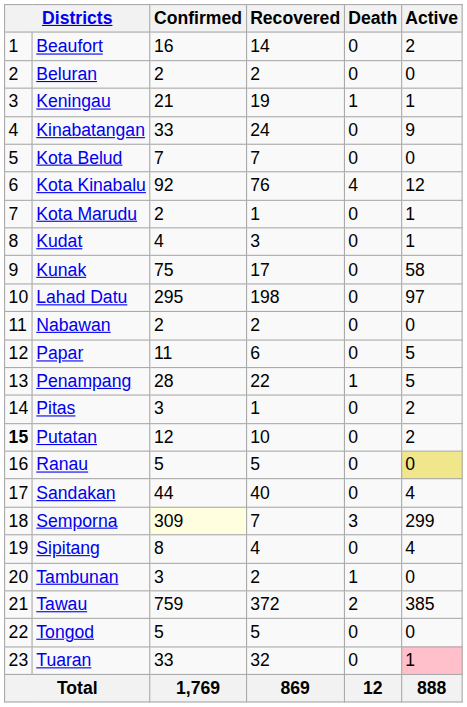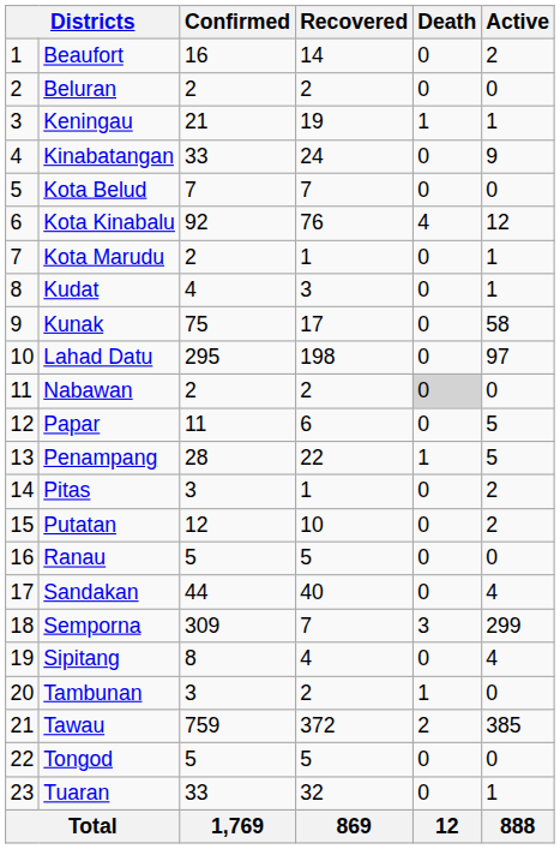Nabawan | Death: no background -> lightgrey background
Putatan | column 1: bold -> normal
Ranau | Active: khaki background -> no background
Semporna | Confirmed: lightyellow background -> no background
Tuaran | Active: pink background -> no background
